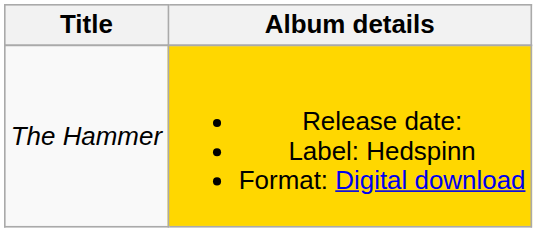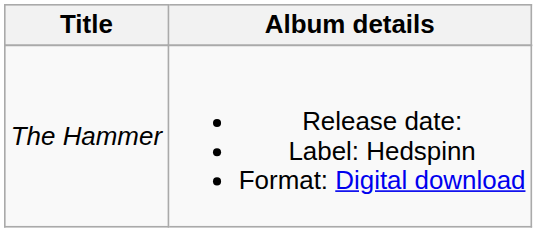The Hammer | Album details: gold background -> no background
